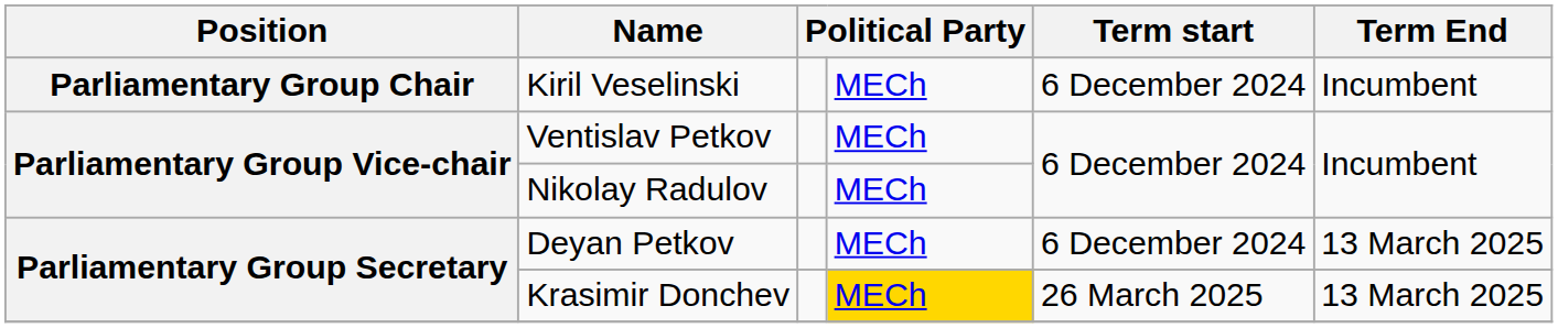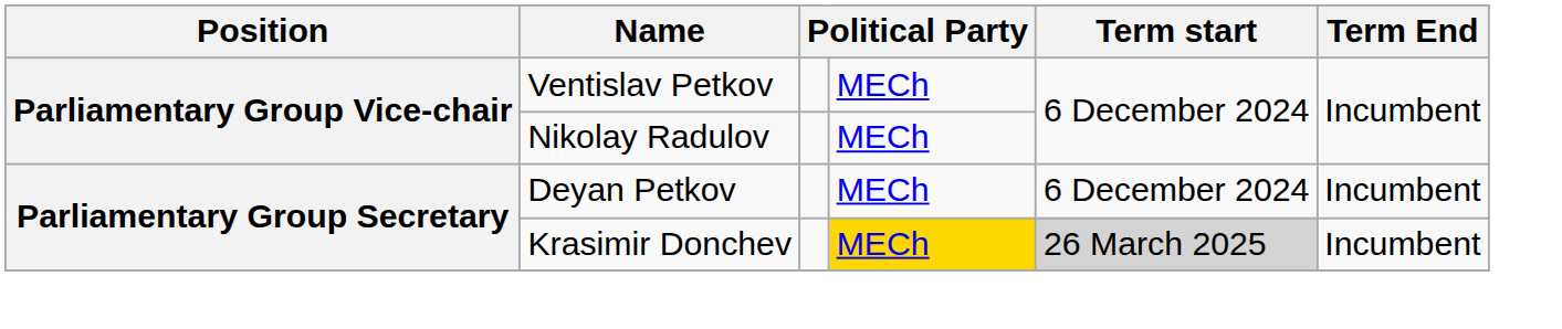- row: Parliamentary Group Chair | Kiril Veselinski | MECh | 6 December 2024 | Incumbent
Deyan Petkov | Term End: 13 March 2025 -> Incumbent
Krasimir Donchev | Term start: no background -> lightgrey background
Krasimir Donchev | Term End: 13 March 2025 -> Incumbent
